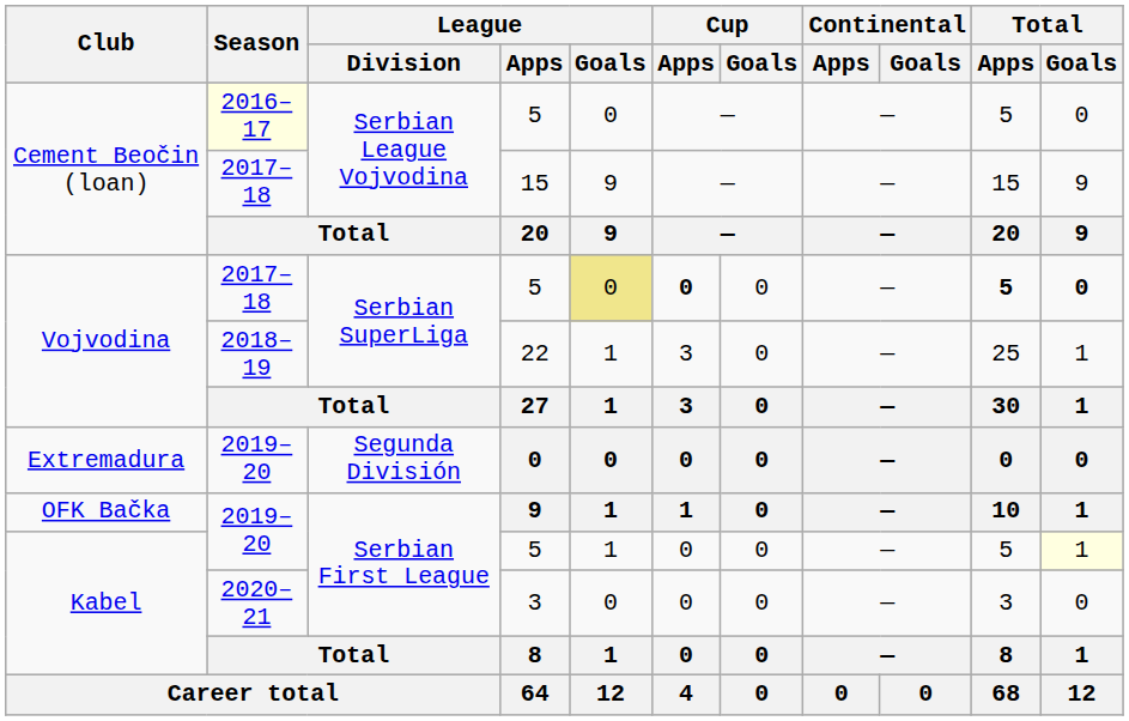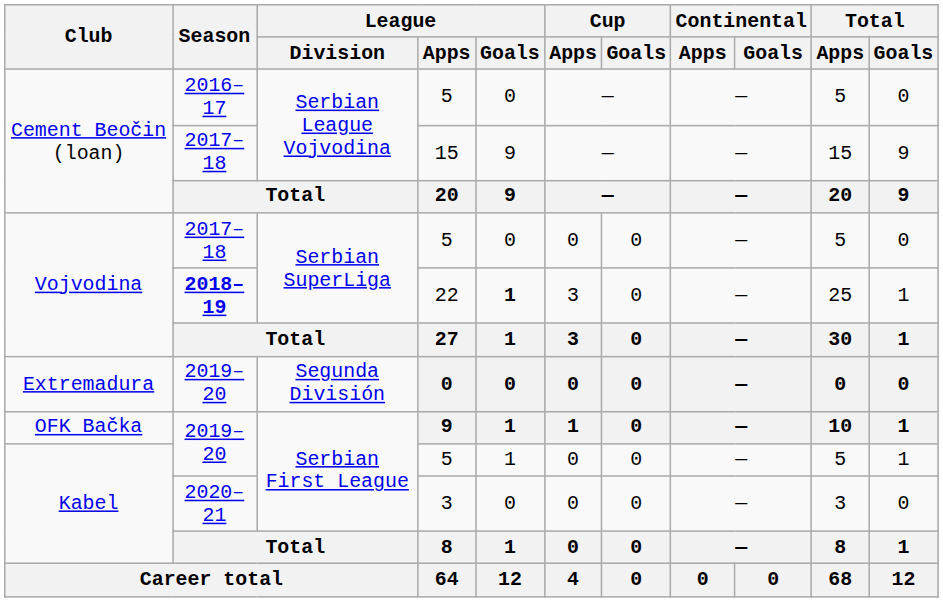Cement Beočin (loan) / 5 | Season: lightyellow background -> no background
Vojvodina / 5 | League / Goals: khaki background -> no background
Vojvodina / 5 | Cup / Apps: bold -> normal
Vojvodina / 5 | Total / Apps: bold -> normal
Vojvodina / 5 | Total / Goals: bold -> normal
22 | Season: normal -> bold
22 | League / Goals: normal -> bold
Kabel / 5 | Total / Goals: lightyellow background -> no background
